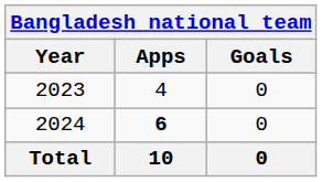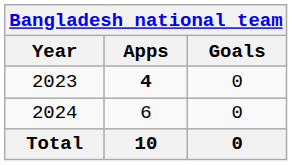2023 | Apps: normal -> bold
2024 | Apps: bold -> normal
